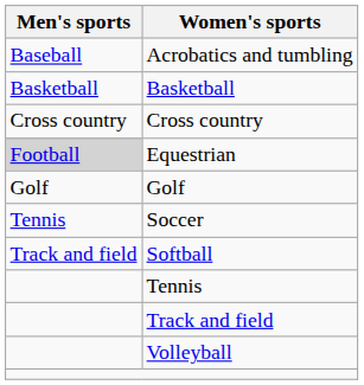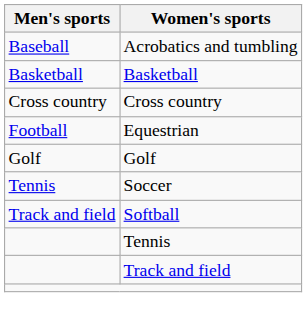Equestrian | Men's sports: lightgrey background -> no background
- row: Volleyball
